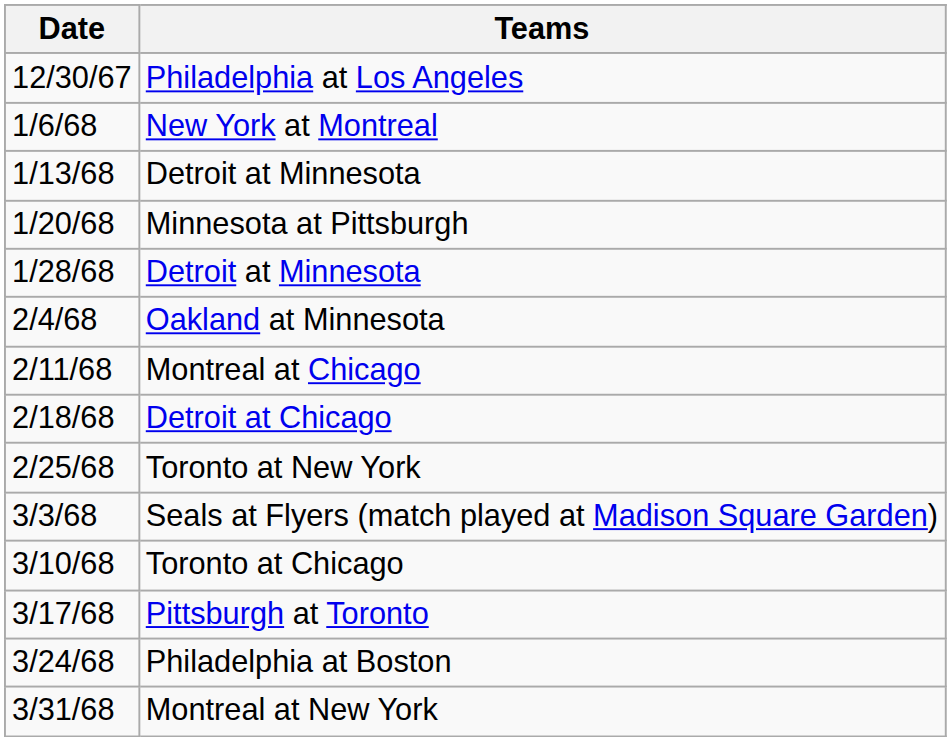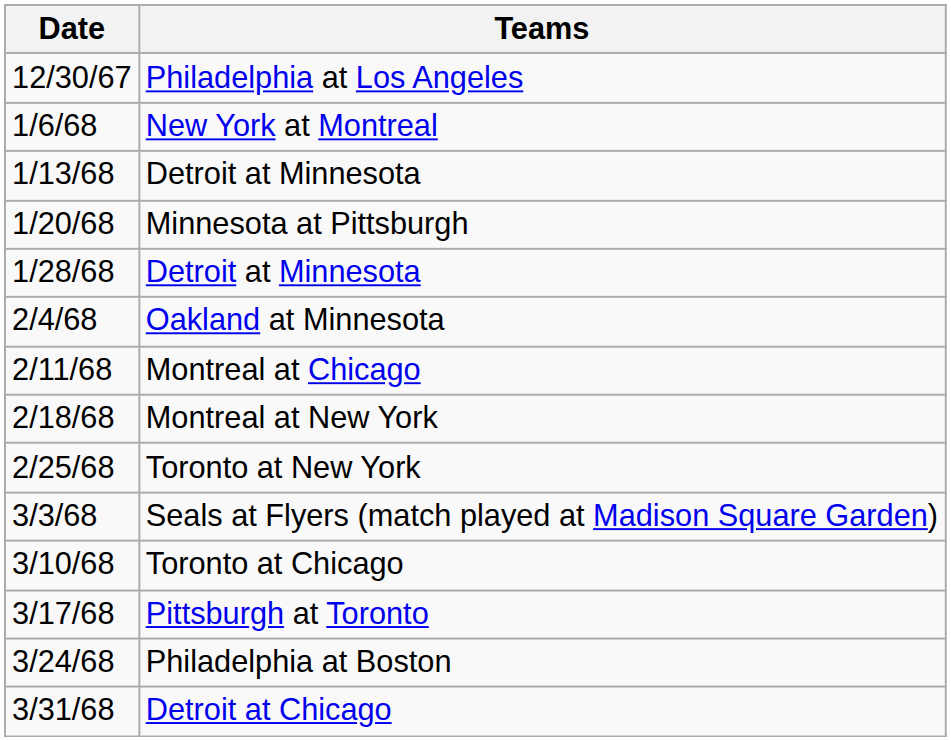row 9 | Teams: Detroit at Chicago -> Montreal at New York
row 15 | Teams: Montreal at New York -> Detroit at Chicago
